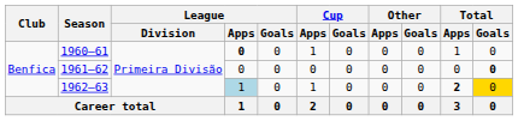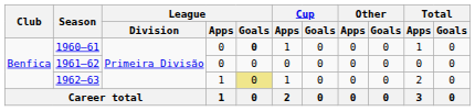1960–61 | League / Apps: bold -> normal
1960–61 | League / Goals: normal -> bold
1961–62 | Total / Goals: bold -> normal
1962–63 | League / Apps: lightblue background -> no background
1962–63 | League / Goals: no background -> khaki background
1962–63 | Total / Apps: bold -> normal
1962–63 | Total / Goals: gold background -> no background
